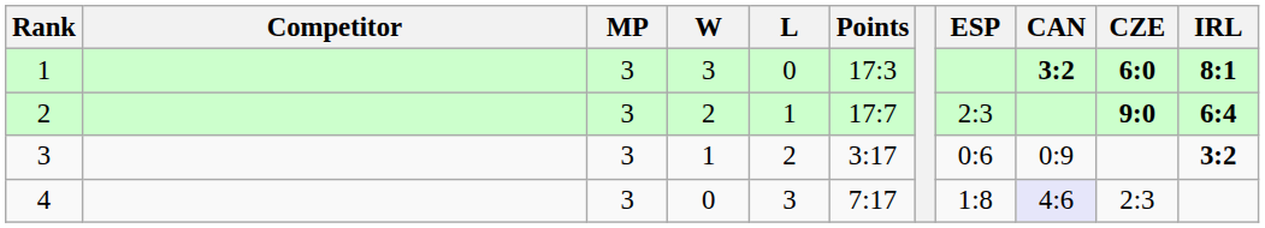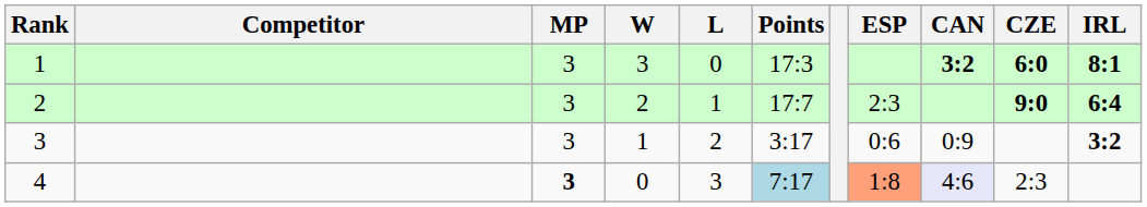4 | MP: normal -> bold
4 | Points: no background -> lightblue background
4 | ESP: no background -> lightsalmon background
